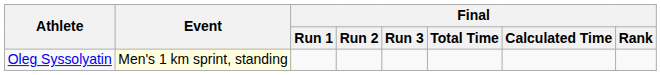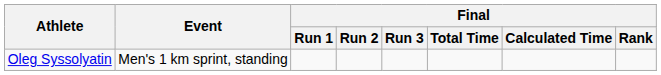Oleg Syssolyatin | Event: lightyellow background -> no background
